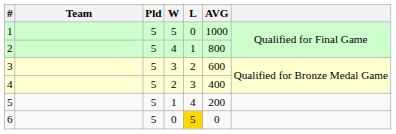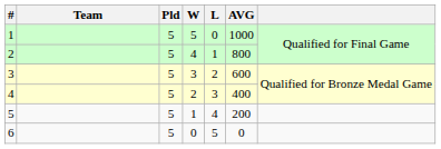6 | L: gold background -> no background
